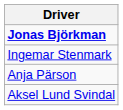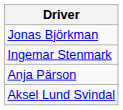row 2 | column 1: bold -> normal
